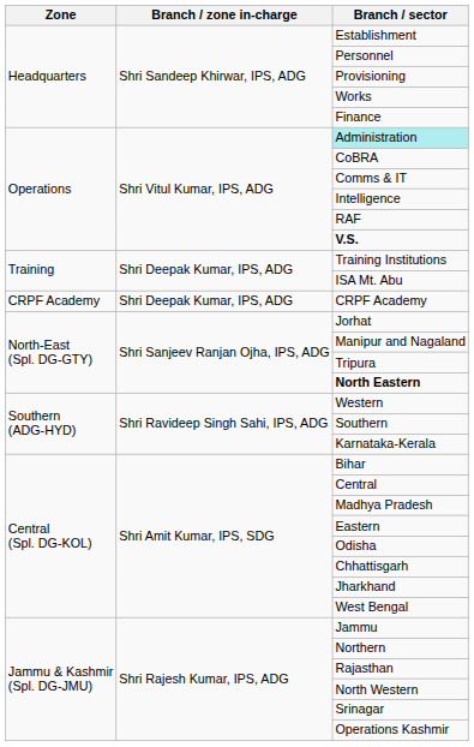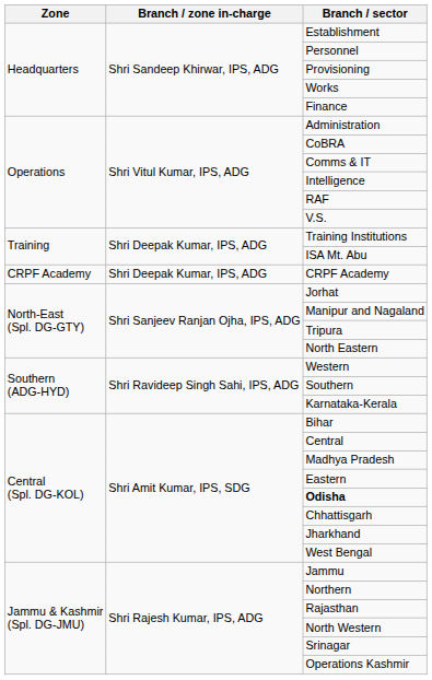Administration | Branch / sector: paleturquoise background -> no background
V.S. | Branch / sector: bold -> normal
North Eastern | Branch / sector: bold -> normal
Odisha | Branch / sector: normal -> bold
